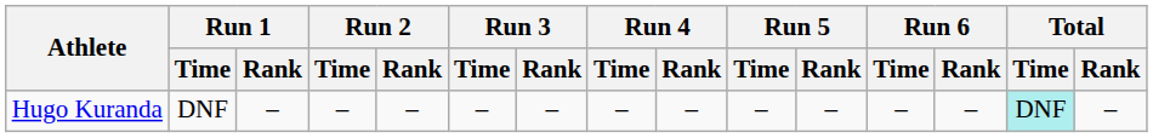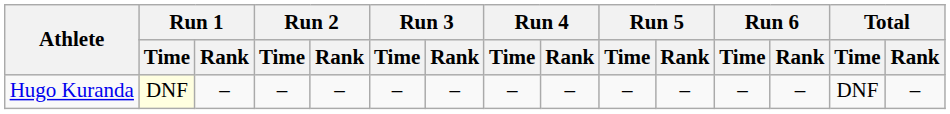Hugo Kuranda | Run 1 / Time: no background -> lightyellow background
Hugo Kuranda | Total / Time: paleturquoise background -> no background
